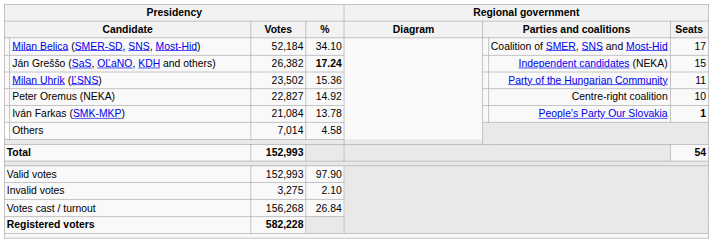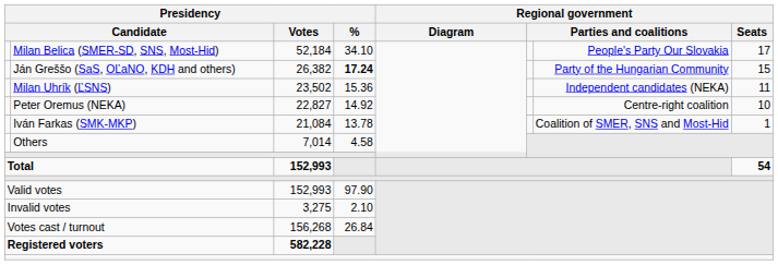Milan Belica (SMER-SD, SNS, Most-Hid) | column 7: Coalition of SMER, SNS and Most-Hid -> People's Party Our Slovakia
Ján Greššo (SaS, OĽaNO, KDH and others) | column 7: Independent candidates (NEKA) -> Party of the Hungarian Community
Milan Uhrík (ĽSNS) | column 7: Party of the Hungarian Community -> Independent candidates (NEKA)
Iván Farkas (SMK-MKP) | column 7: People's Party Our Slovakia -> Coalition of SMER, SNS and Most-Hid
Iván Farkas (SMK-MKP) | Regional government / Seats: bold -> normal
